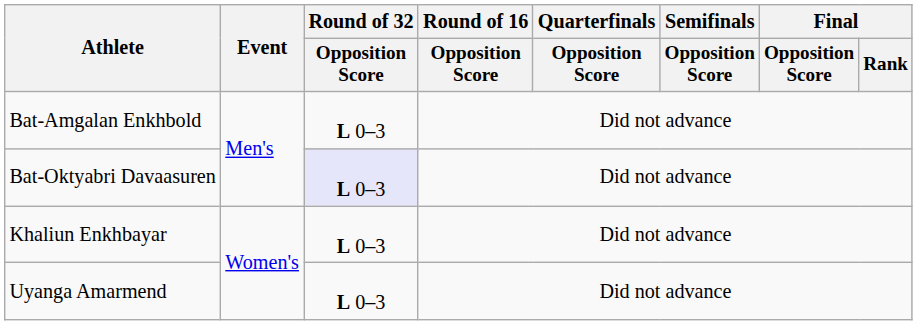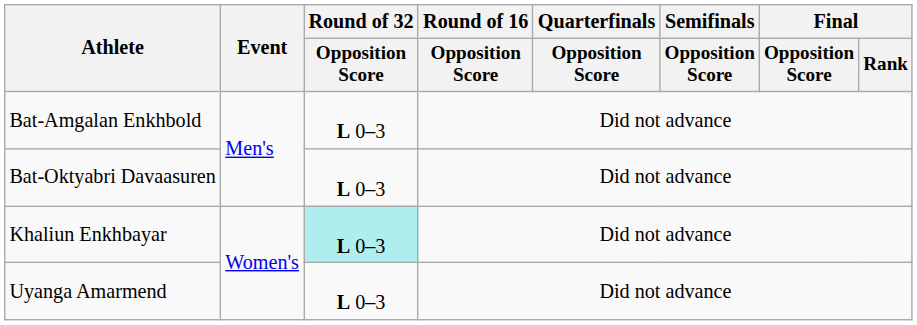Bat-Oktyabri Davaasuren | Round of 32 / Opposition Score: lavender background -> no background
Khaliun Enkhbayar | Round of 32 / Opposition Score: no background -> paleturquoise background
